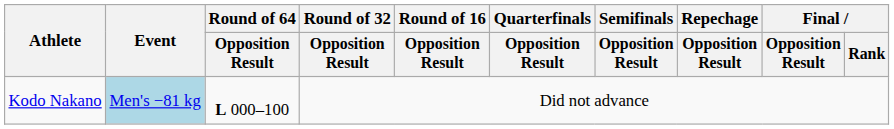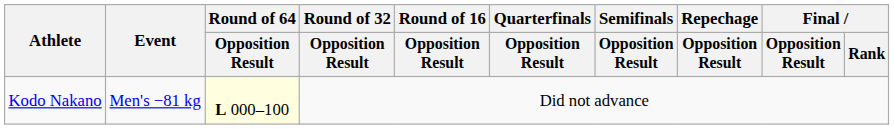Kodo Nakano | Event: lightblue background -> no background
Kodo Nakano | Round of 64 / Opposition Result: no background -> lightyellow background
